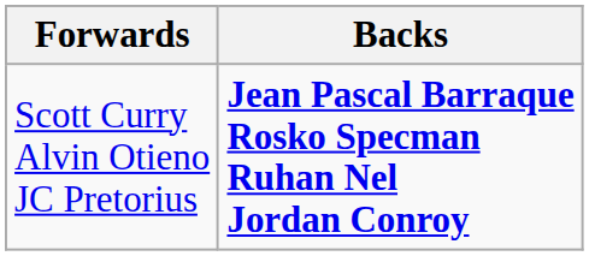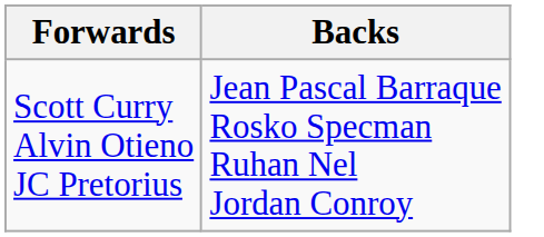Scott Curry Alvin Otieno JC Pretorius | Backs: bold -> normal
